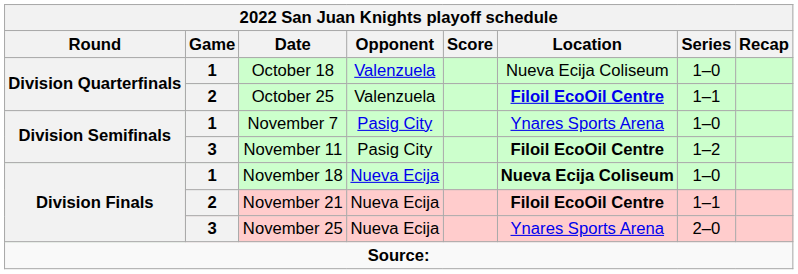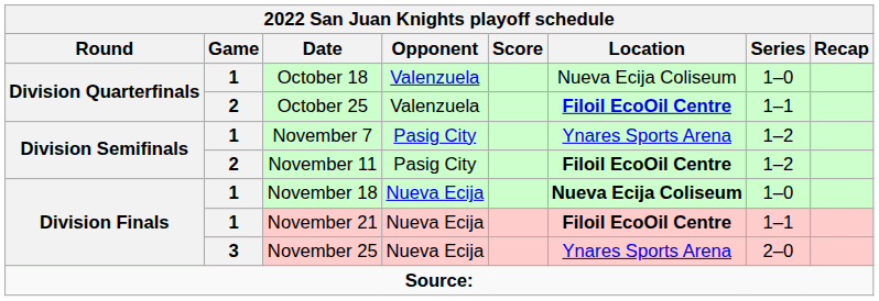November 7 | Series: 1–0 -> 1–2
November 11 | Game: 3 -> 2
November 21 | Game: 2 -> 1
